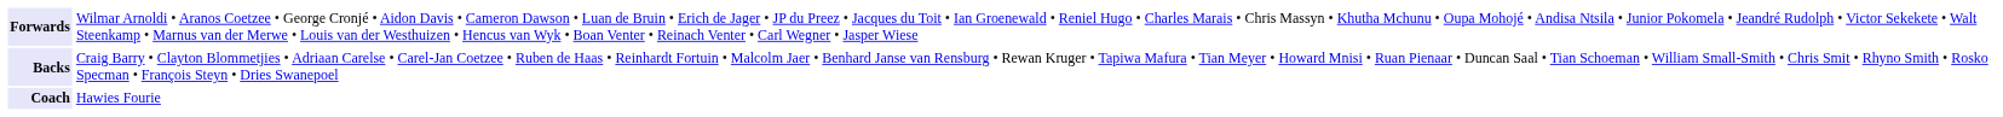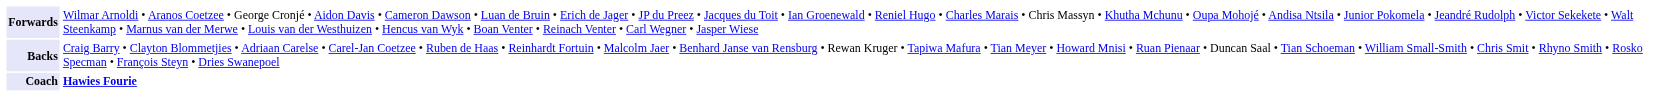Coach | column 2: normal -> bold
